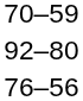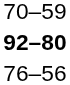92–80 | column 1: normal -> bold
